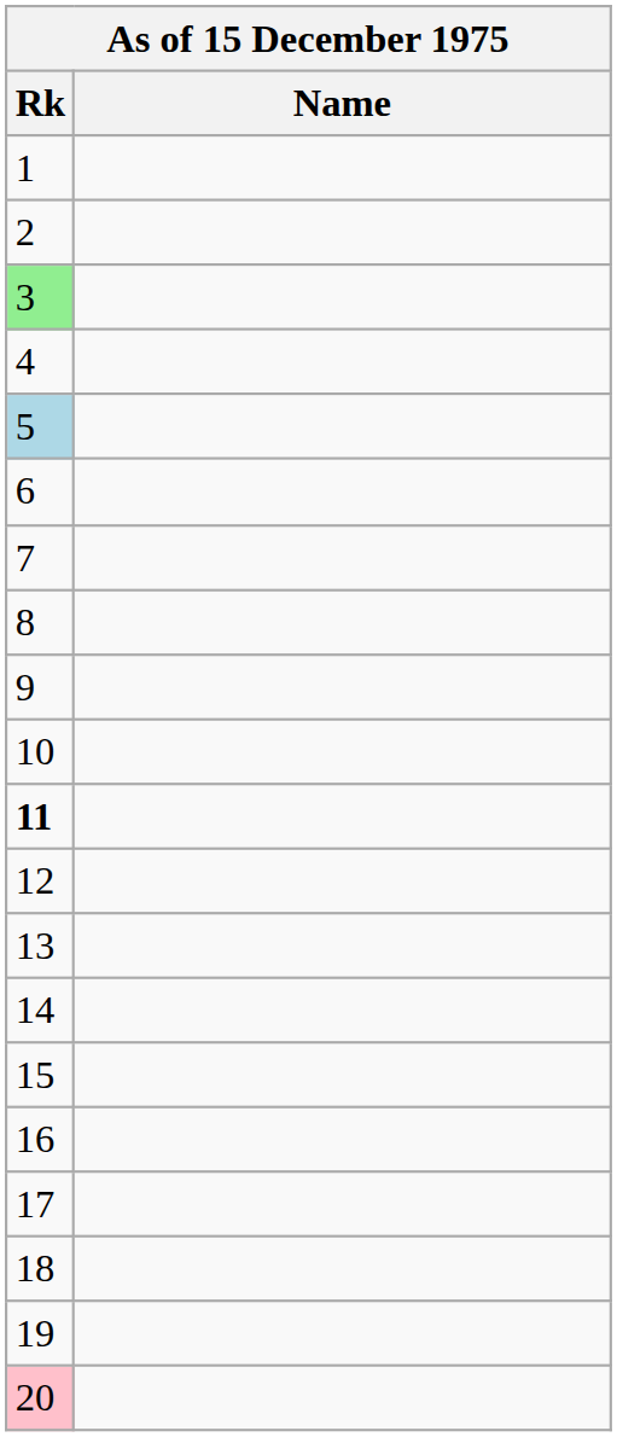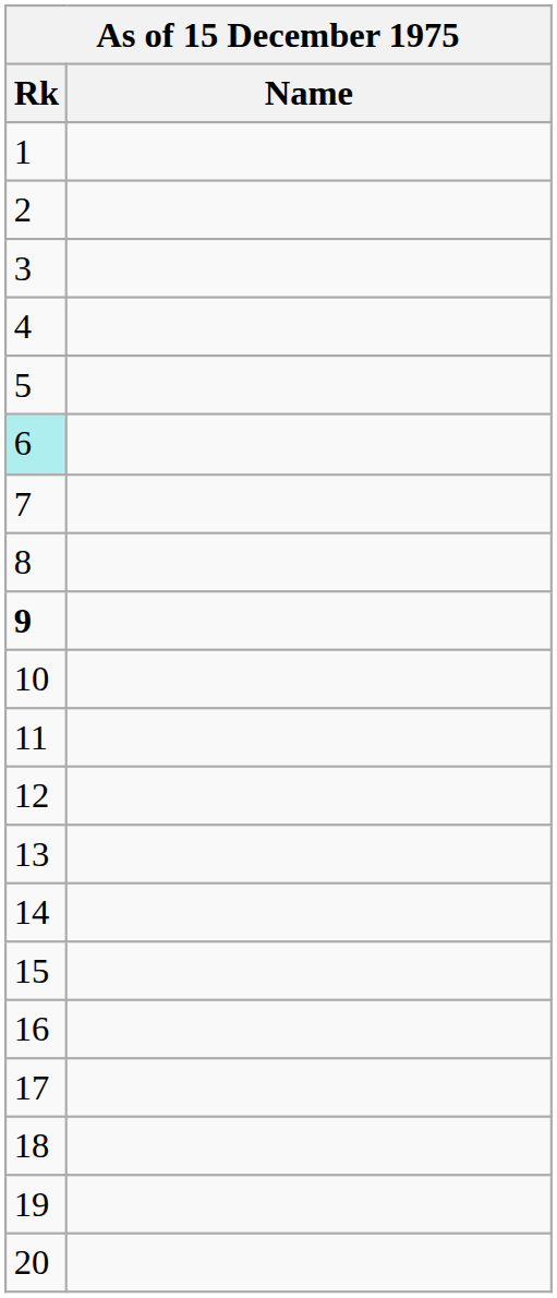3 | Rk: lightgreen background -> no background
5 | Rk: lightblue background -> no background
6 | Rk: no background -> paleturquoise background
9 | Rk: normal -> bold
11 | Rk: bold -> normal
20 | Rk: pink background -> no background
